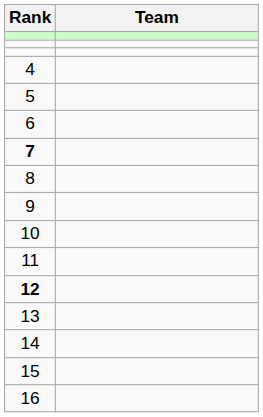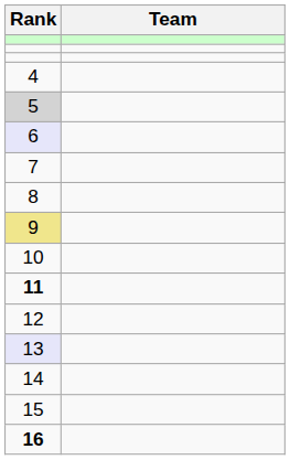row 6 | Rank: no background -> lightgrey background
row 7 | Rank: no background -> lavender background
row 8 | Rank: bold -> normal
row 10 | Rank: no background -> khaki background
row 12 | Rank: normal -> bold
row 13 | Rank: bold -> normal
row 14 | Rank: no background -> lavender background
row 17 | Rank: normal -> bold
